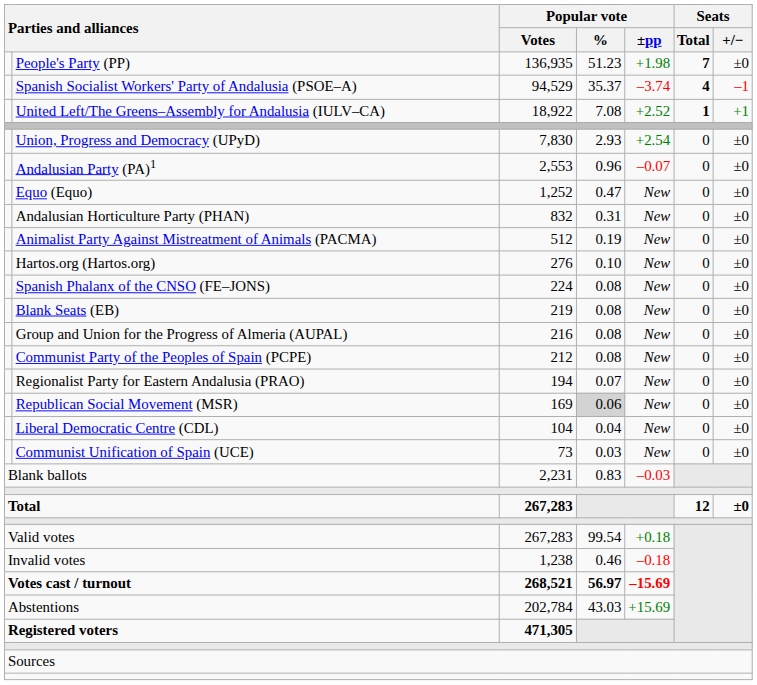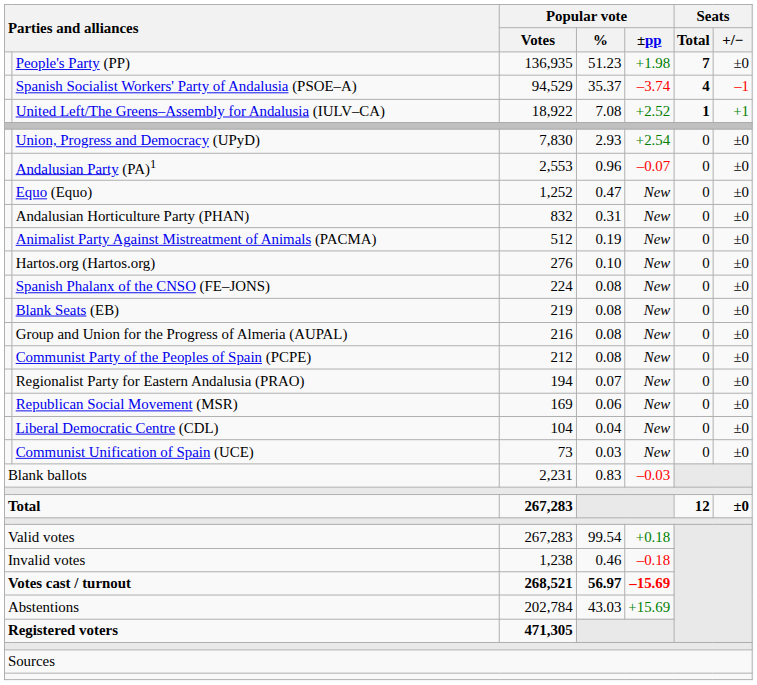Republican Social Movement (MSR) | Popular vote / %: lightgrey background -> no background
